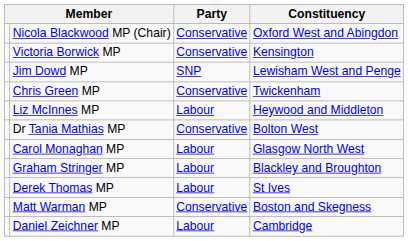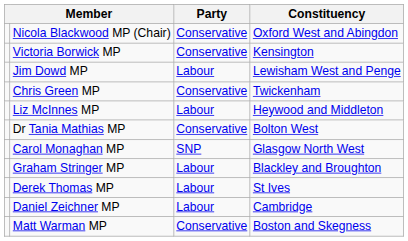Jim Dowd MP | Party: SNP -> Labour
Carol Monaghan MP | Party: Labour -> SNP
rows swapped: Matt Warman MP <-> Daniel Zeichner MP
